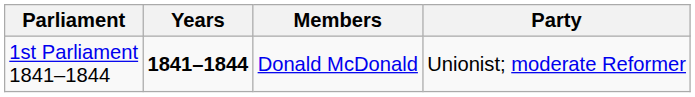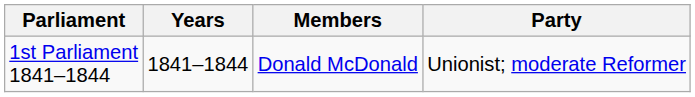1st Parliament 1841–1844 | Years: bold -> normal
